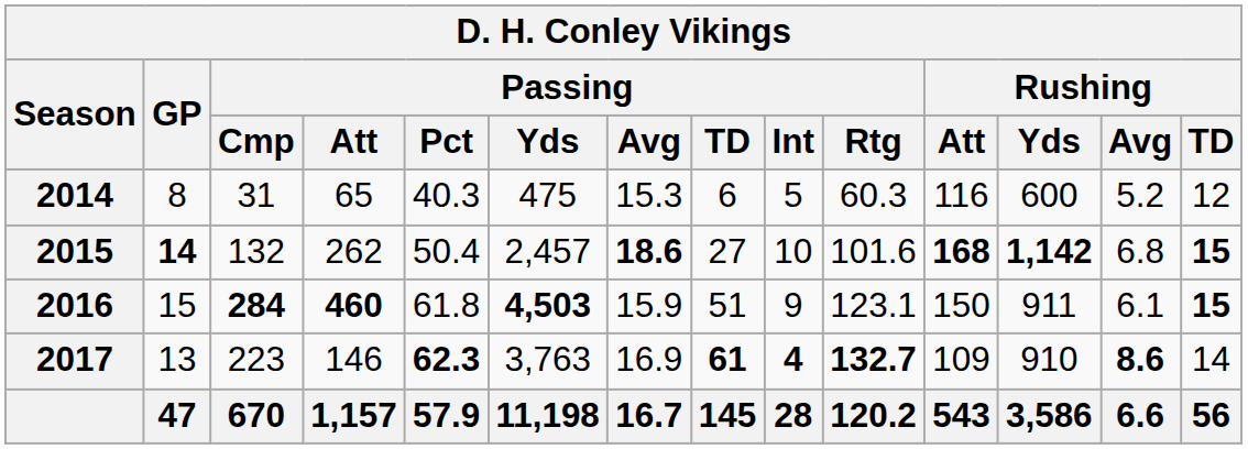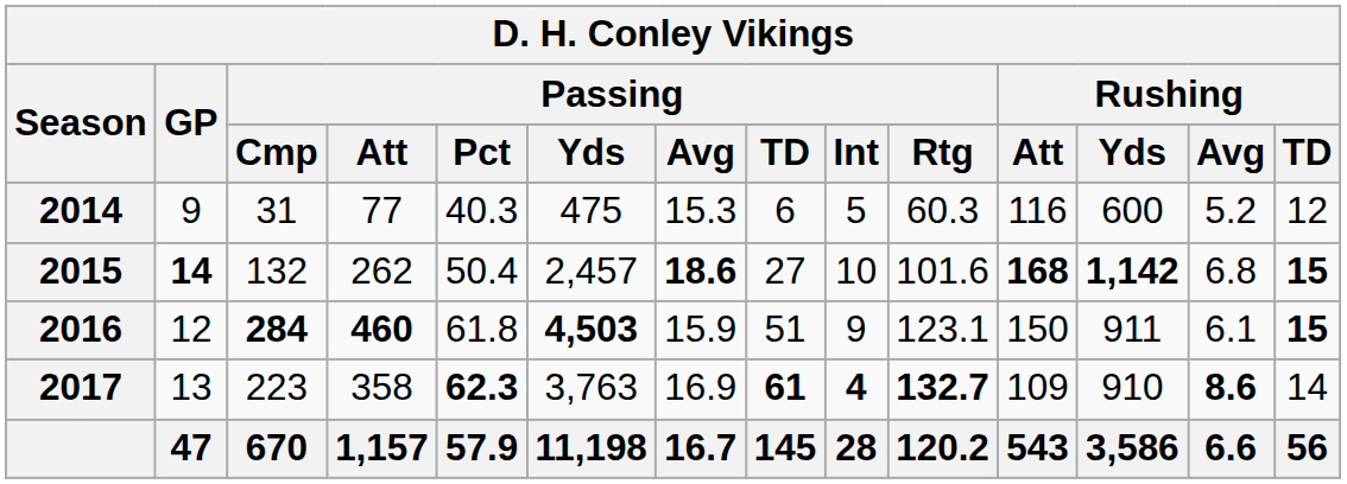2014 | GP: 8 -> 9
2014 | Passing / Att: 65 -> 77
2016 | GP: 15 -> 12
2017 | Passing / Att: 146 -> 358
